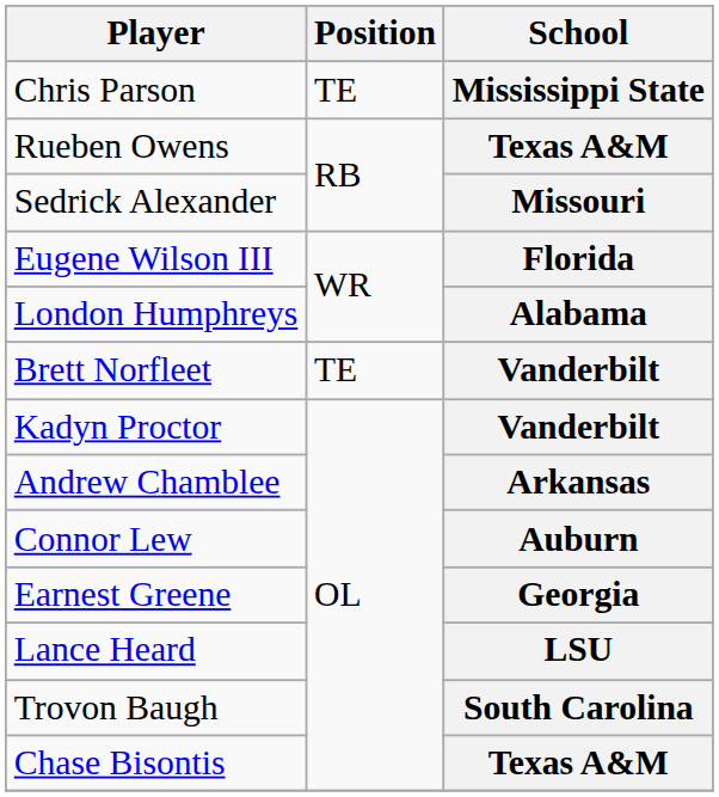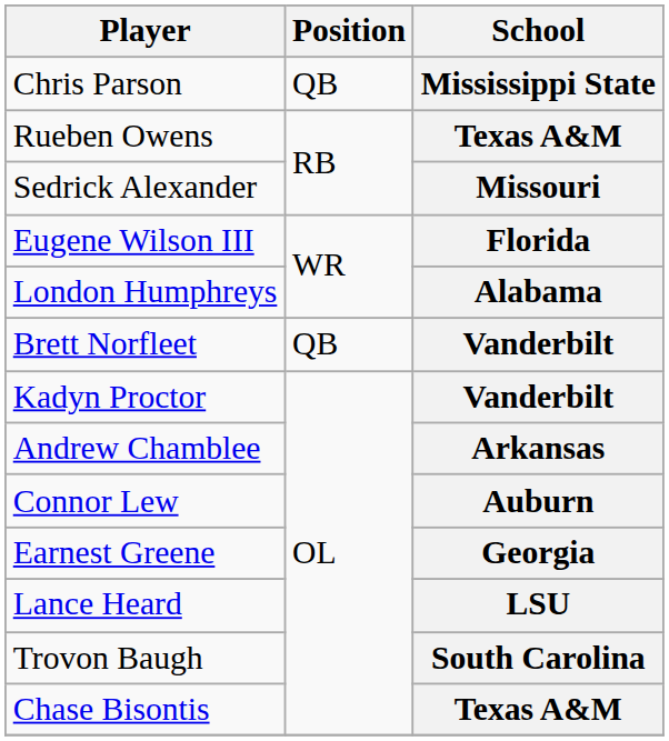Chris Parson | Position: TE -> QB
Brett Norfleet | Position: TE -> QB
